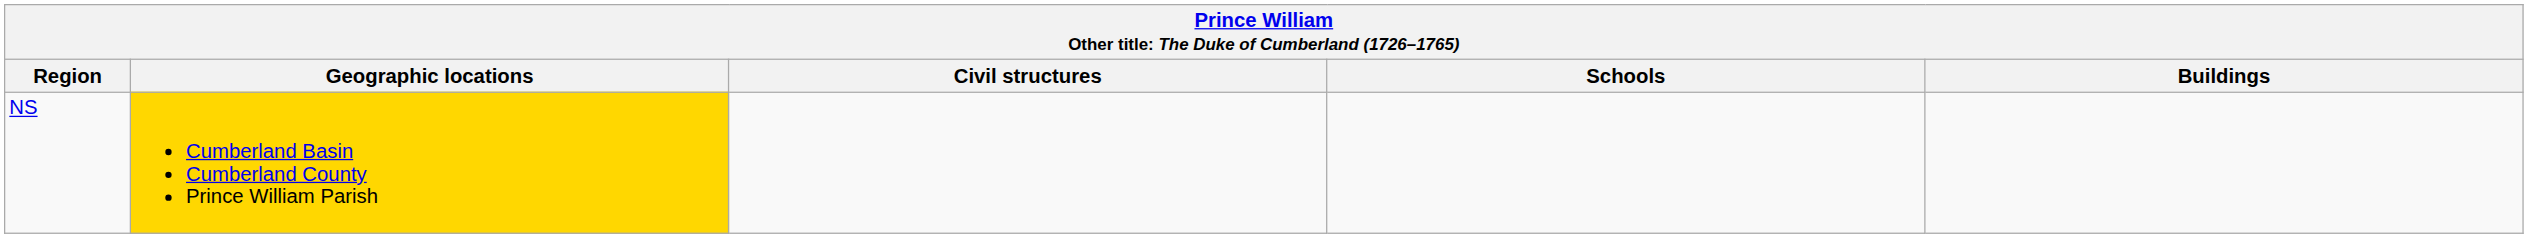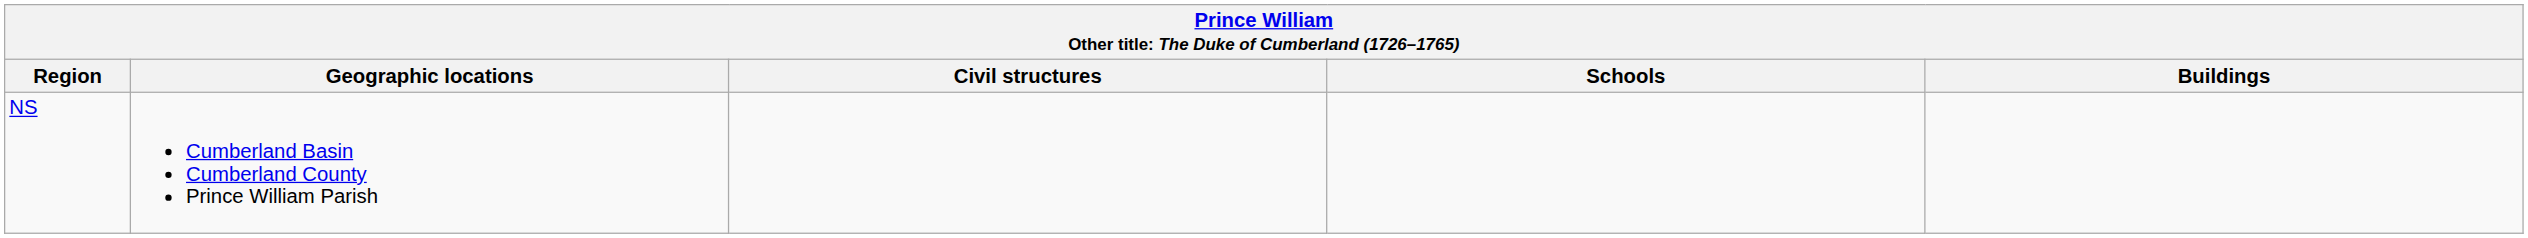NS | Geographic locations: gold background -> no background
